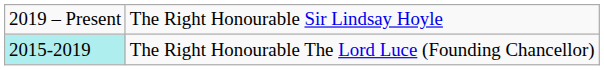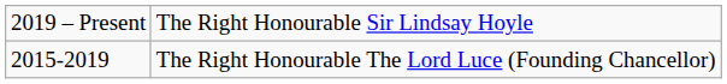The Right Honourable The Lord Luce (Founding Chancellor) | column 1: paleturquoise background -> no background
